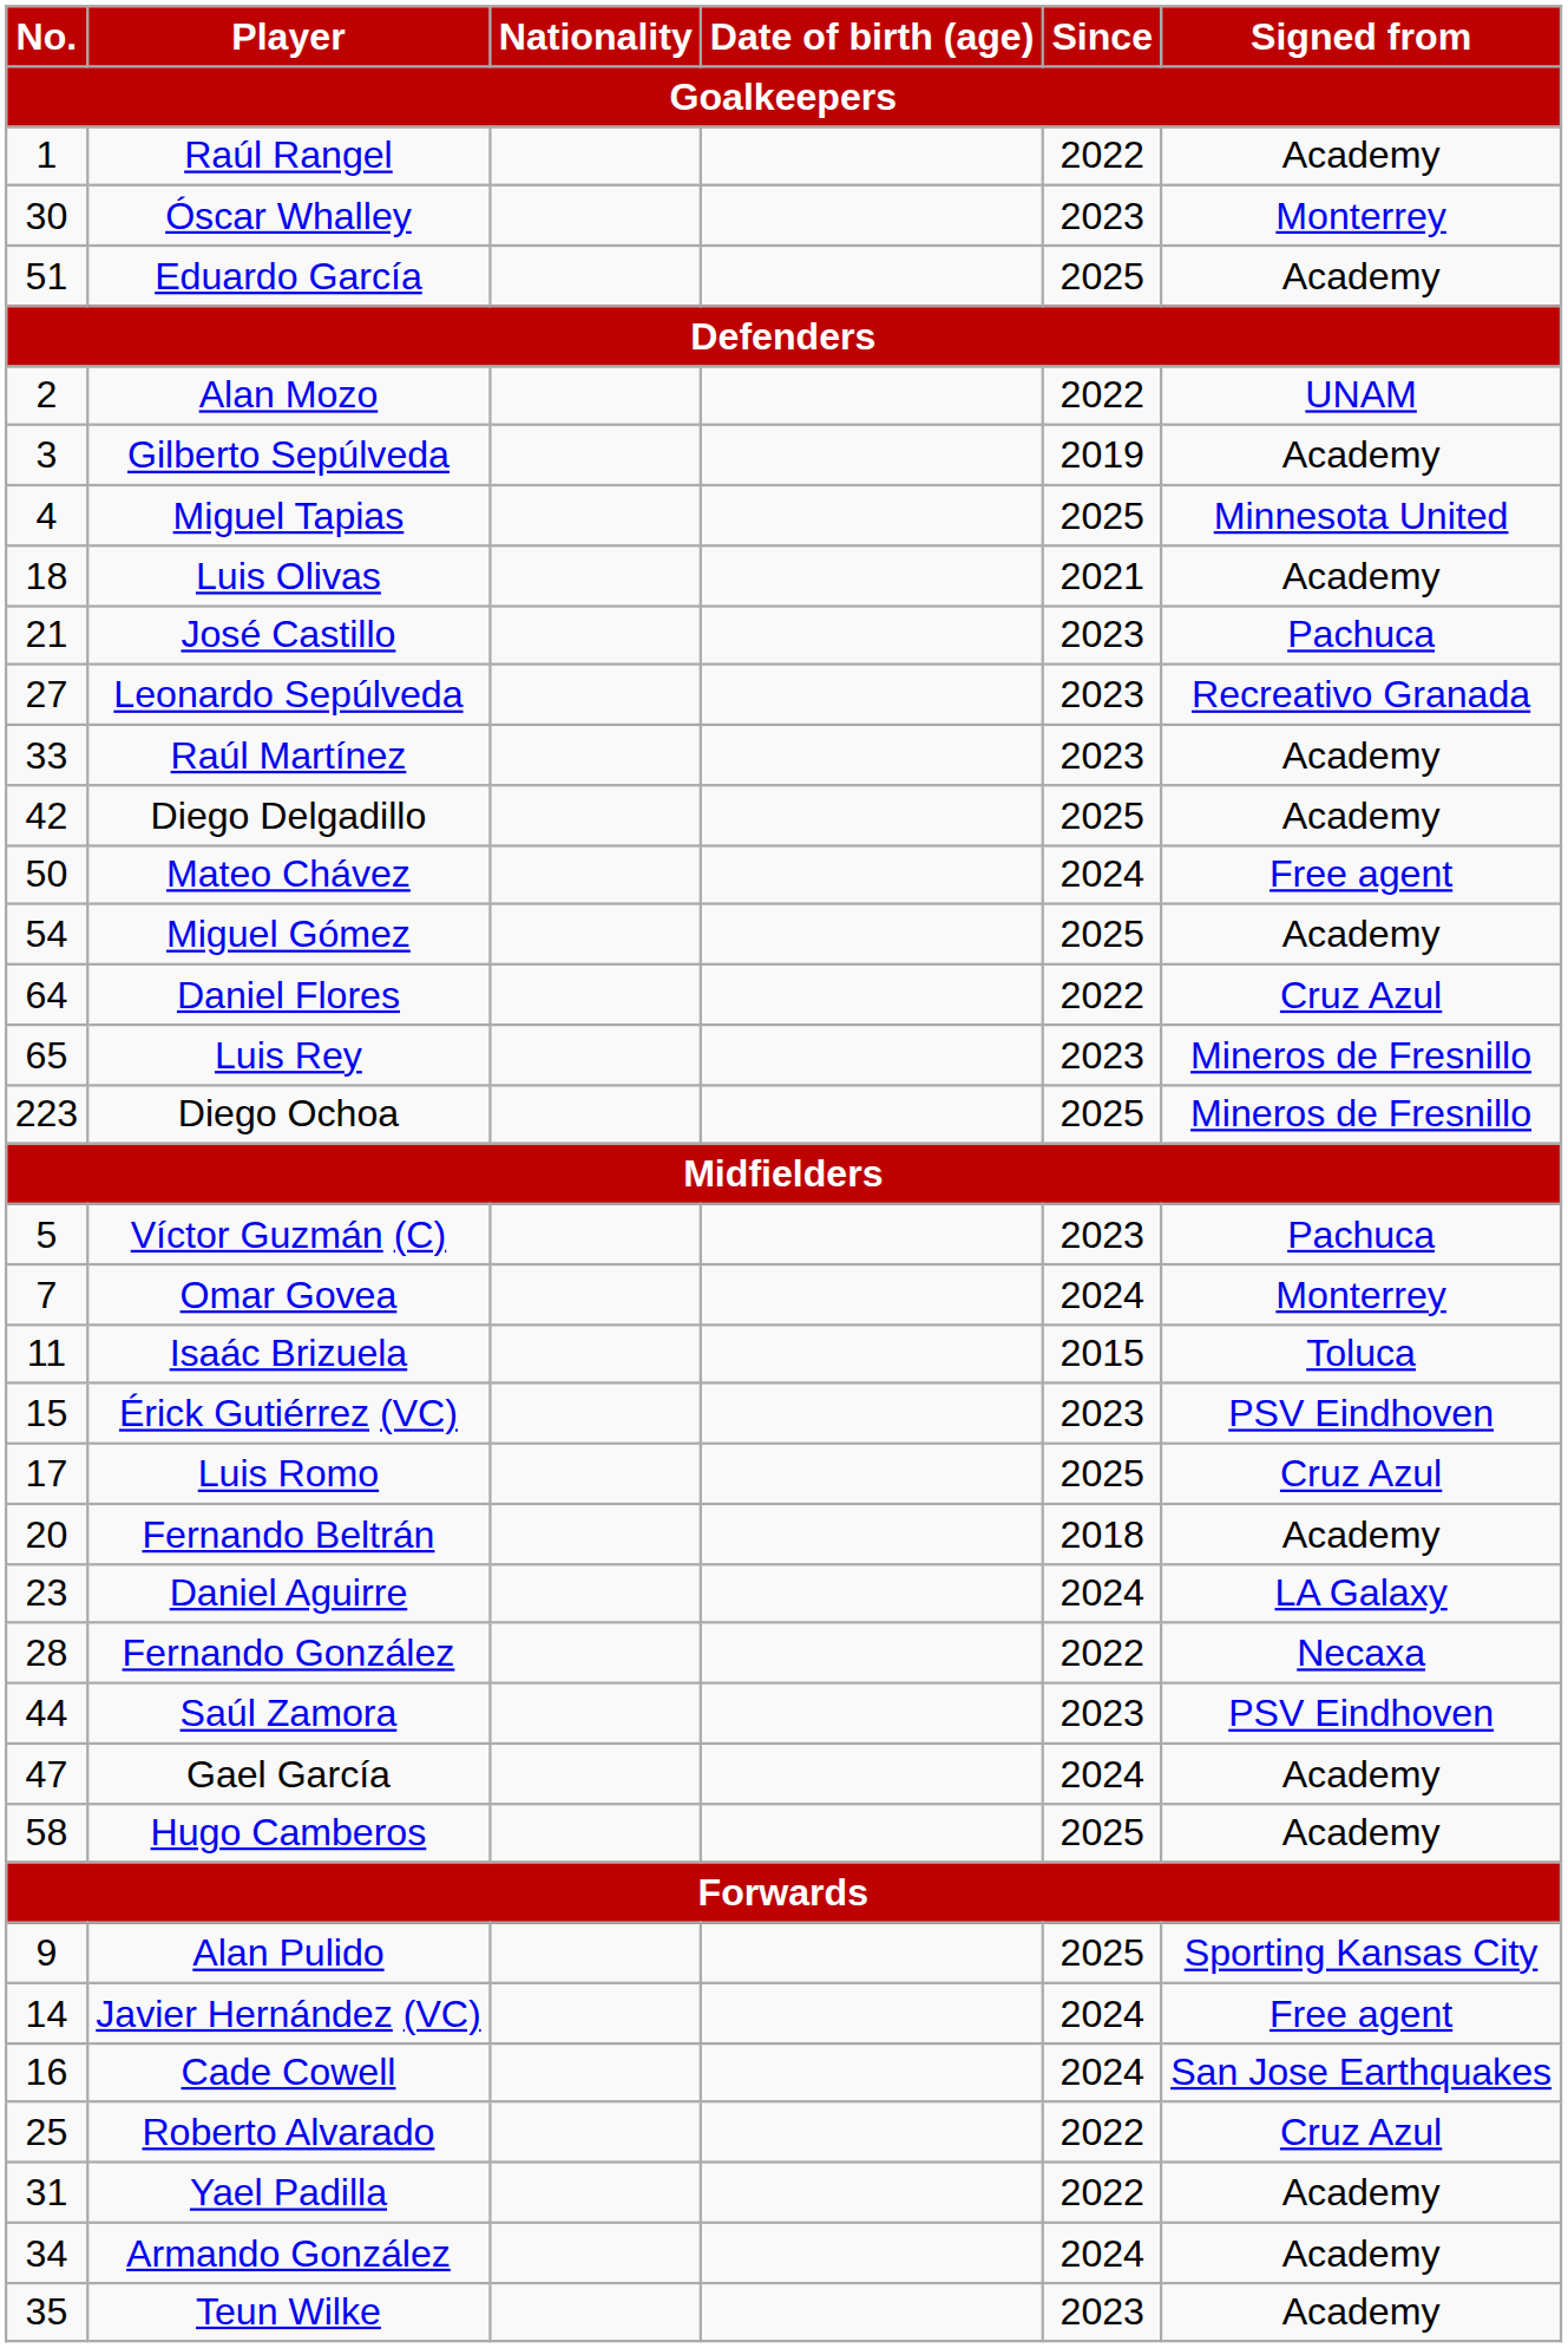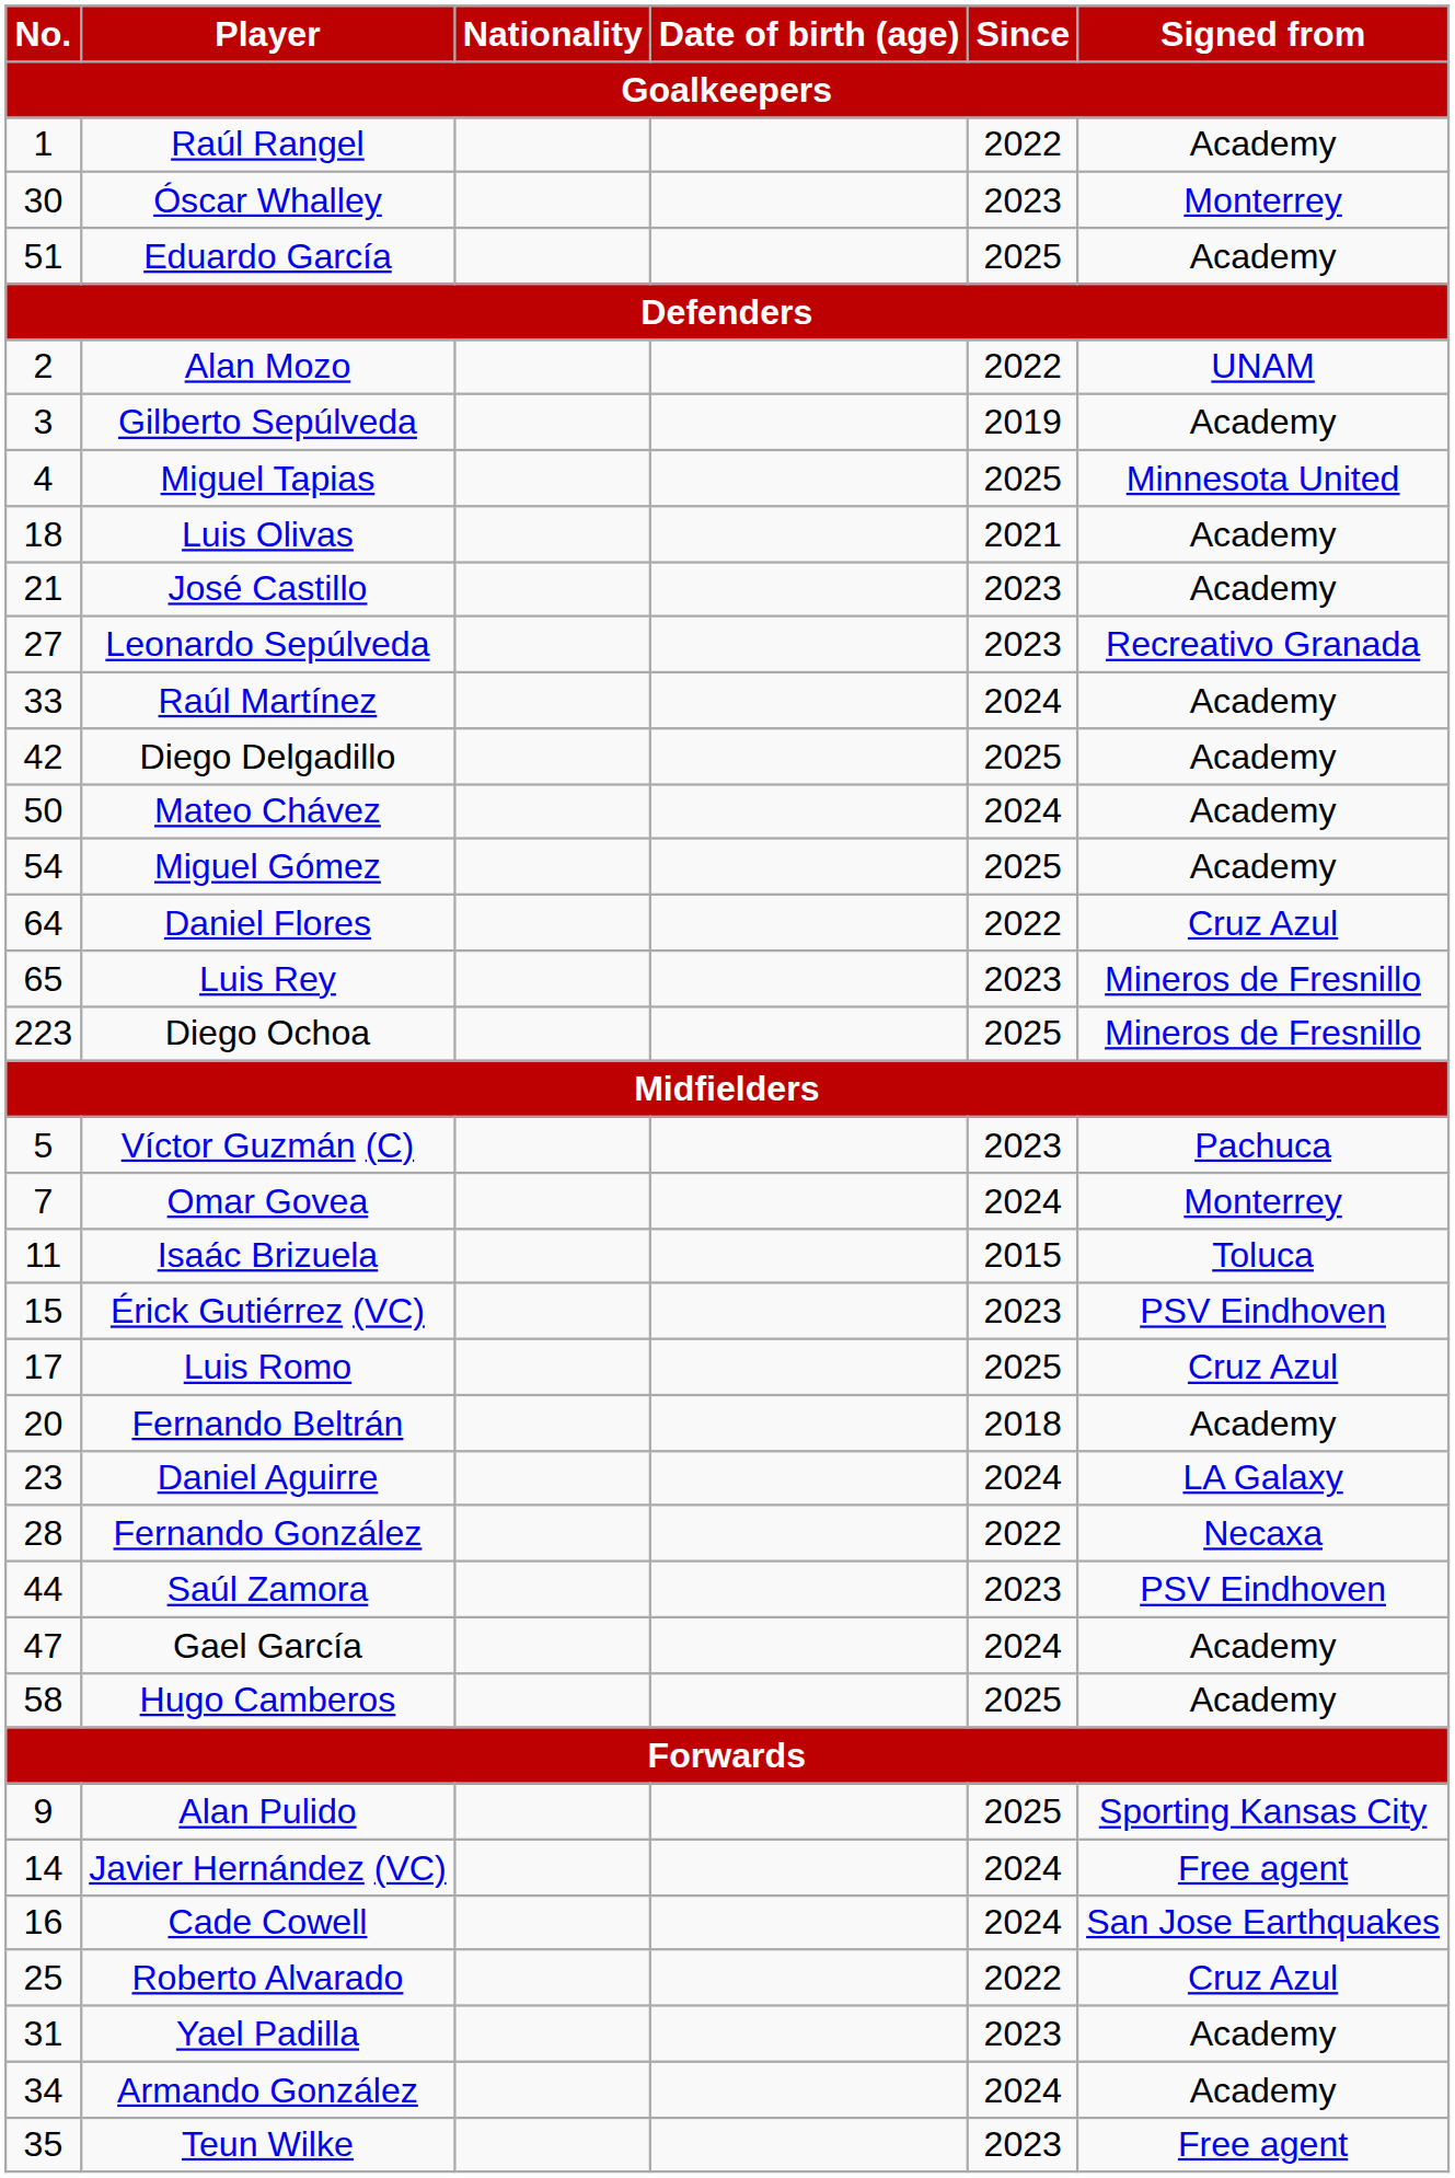José Castillo | Signed from: Pachuca -> Academy
Raúl Martínez | Since: 2023 -> 2024
Mateo Chávez | Signed from: Free agent -> Academy
Yael Padilla | Since: 2022 -> 2023
Teun Wilke | Signed from: Academy -> Free agent
